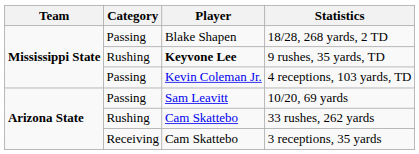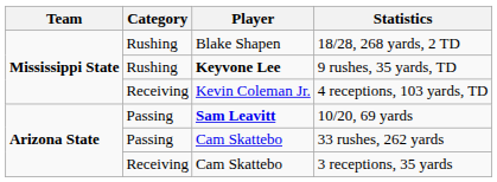18/28, 268 yards, 2 TD | Category: Passing -> Rushing
4 receptions, 103 yards, TD | Category: Passing -> Receiving
10/20, 69 yards | Player: normal -> bold
33 rushes, 262 yards | Category: Rushing -> Passing
